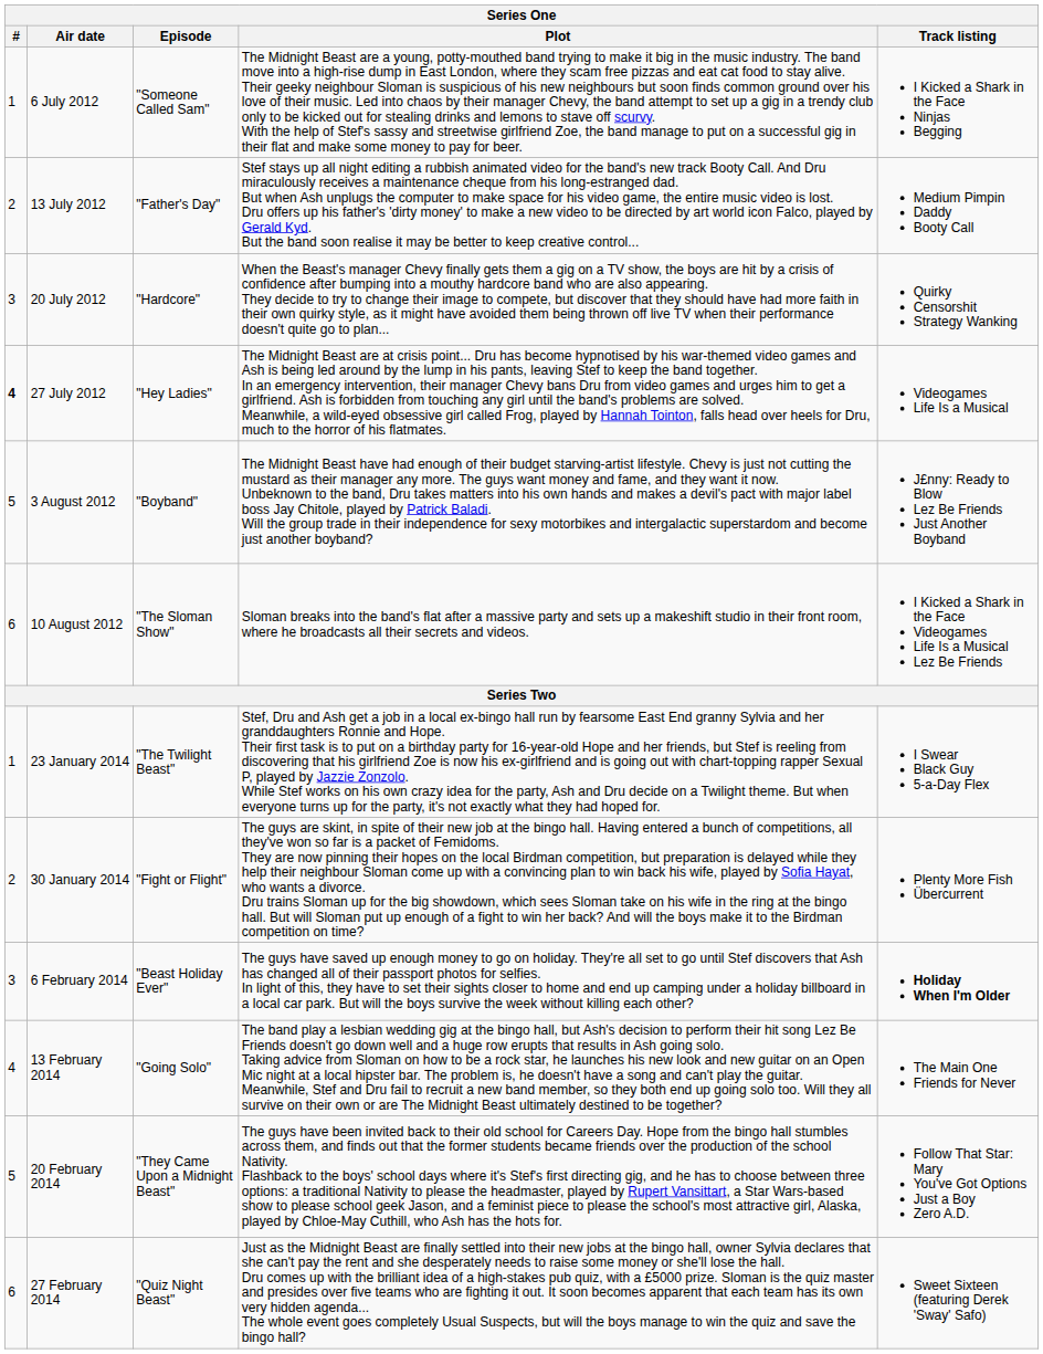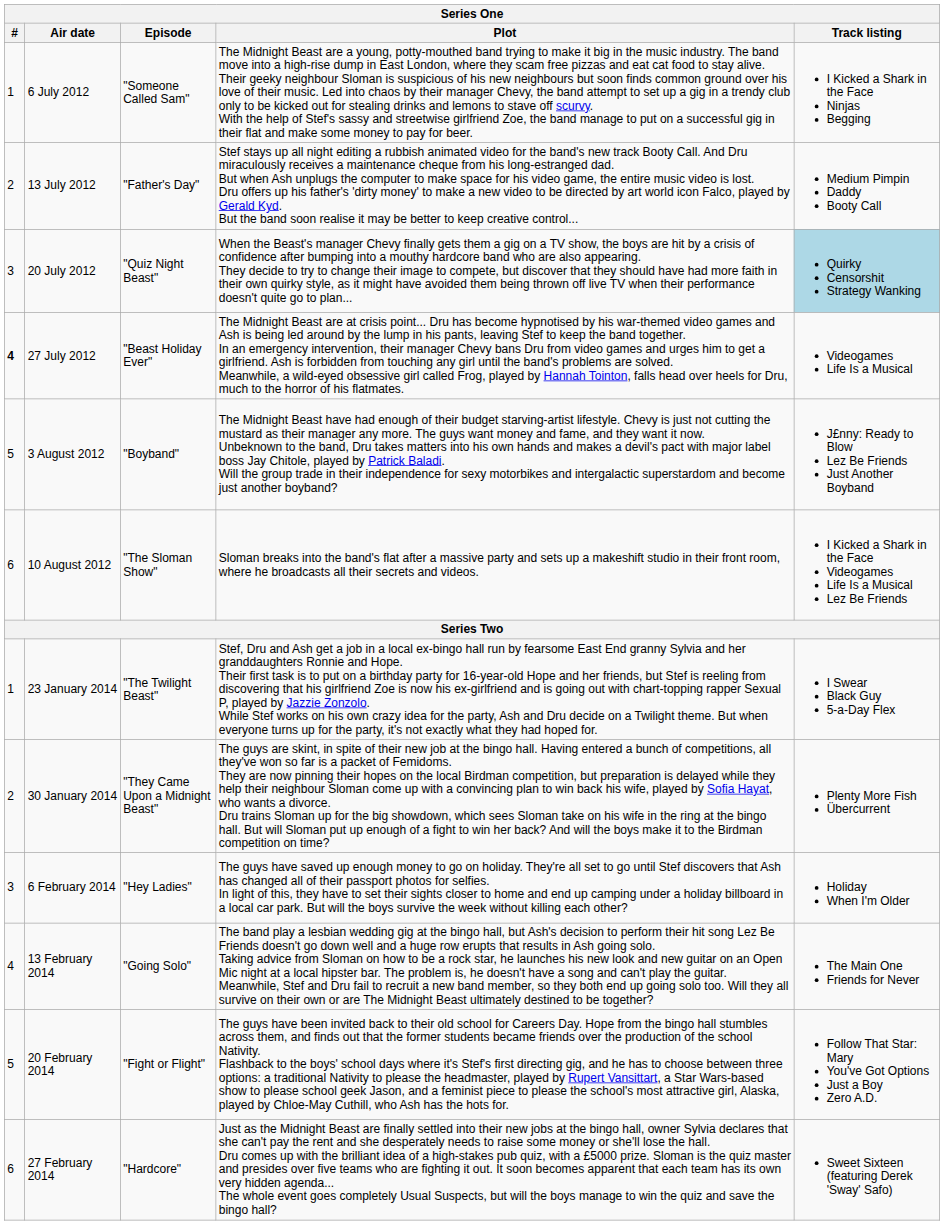20 July 2012 | Episode: "Hardcore" -> "Quiz Night Beast"
20 July 2012 | Track listing: no background -> lightblue background
27 July 2012 | Episode: "Hey Ladies" -> "Beast Holiday Ever"
30 January 2014 | Episode: "Fight or Flight" -> "They Came Upon a Midnight Beast"
6 February 2014 | Episode: "Beast Holiday Ever" -> "Hey Ladies"
6 February 2014 | Track listing: bold -> normal
20 February 2014 | Episode: "They Came Upon a Midnight Beast" -> "Fight or Flight"
27 February 2014 | Episode: "Quiz Night Beast" -> "Hardcore"
